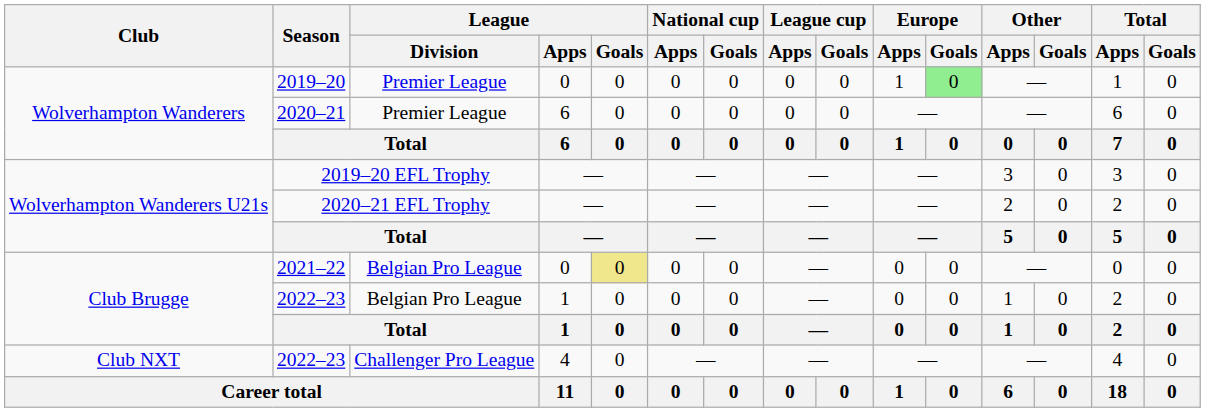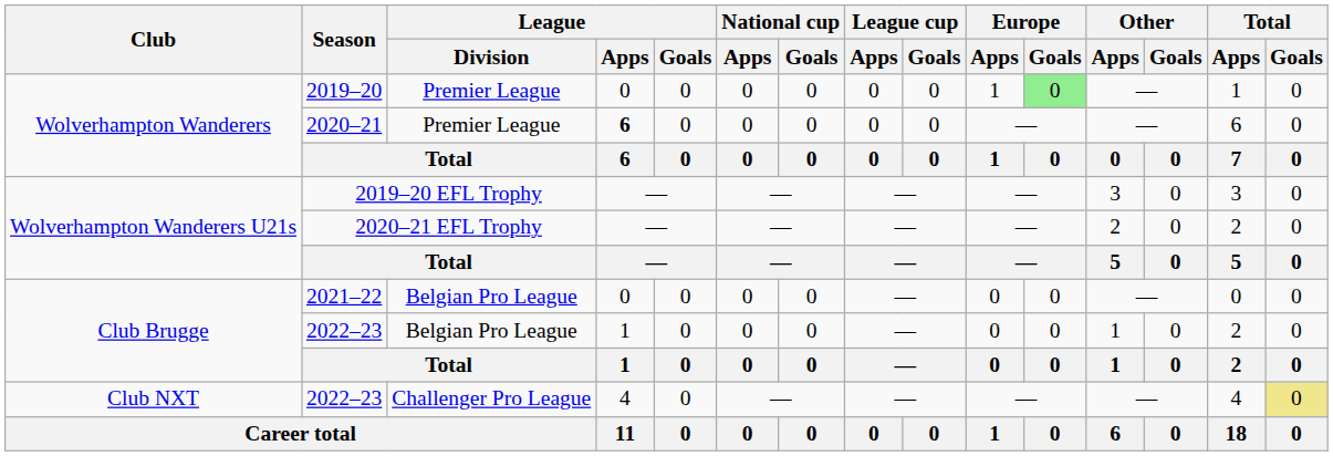2020–21 | League / Apps: normal -> bold
2021–22 | League / Goals: khaki background -> no background
2022–23 / Challenger Pro League | Total / Goals: no background -> khaki background
